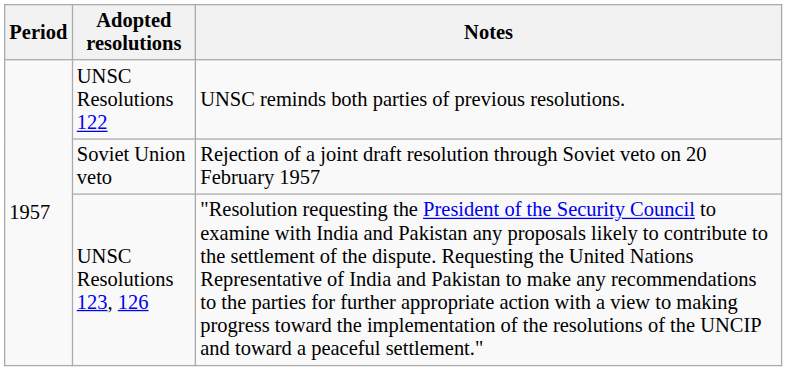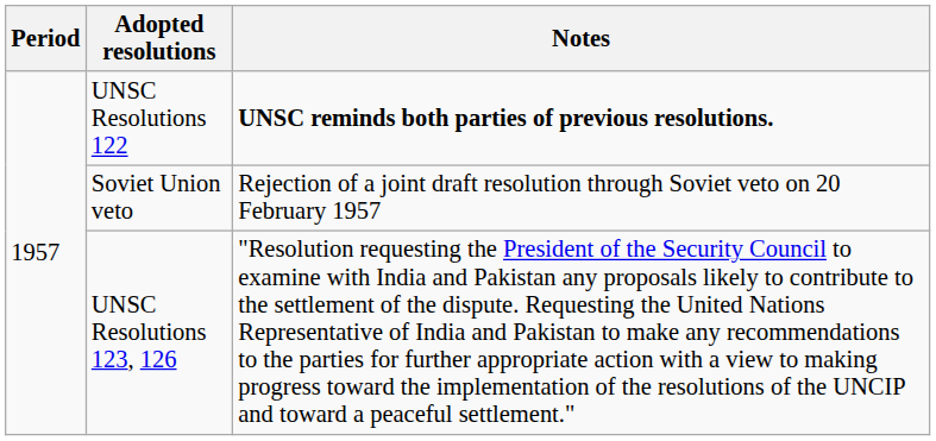UNSC Resolutions 122 | Notes: normal -> bold
